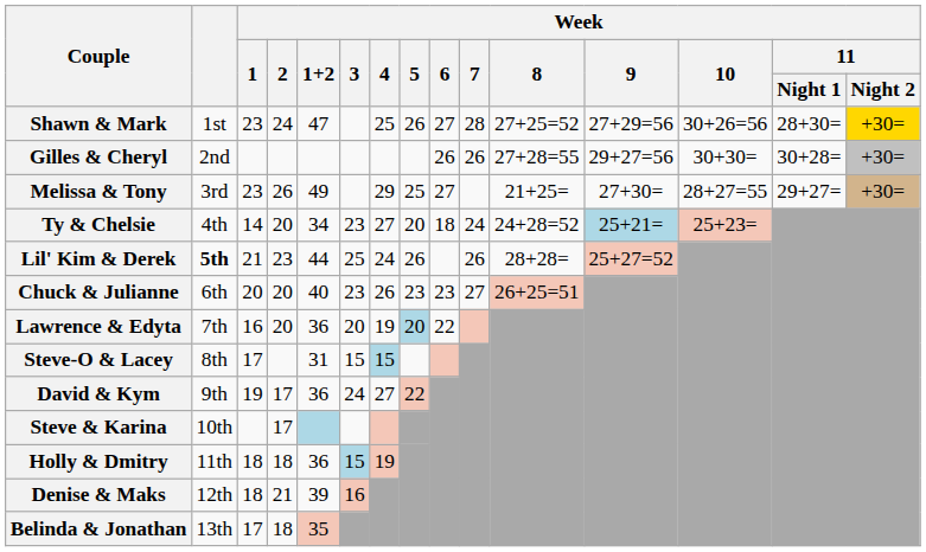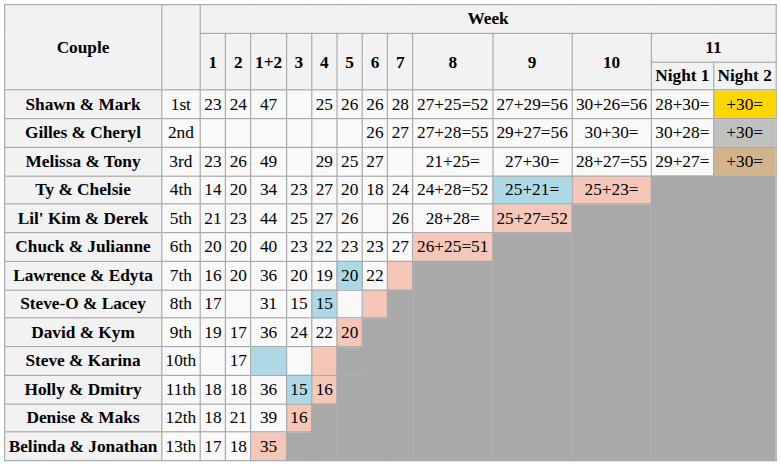Shawn & Mark | Week / 6: 27 -> 26
Gilles & Cheryl | Week / 7: 26 -> 27
Lil' Kim & Derek | column 2: bold -> normal
Lil' Kim & Derek | Week / 4: 24 -> 27
Chuck & Julianne | Week / 4: 26 -> 22
David & Kym | Week / 4: 27 -> 22
David & Kym | Week / 5: 22 -> 20
Holly & Dmitry | Week / 4: 19 -> 16
